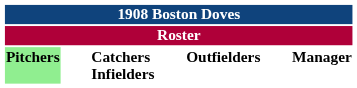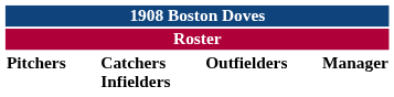Pitchers | column 1: lightgreen background -> no background
